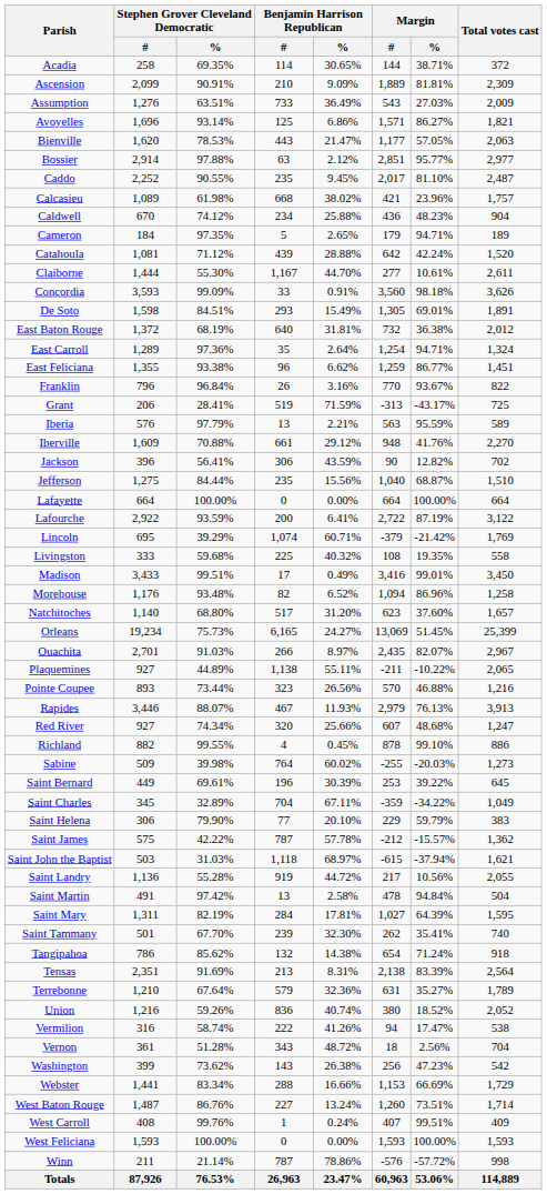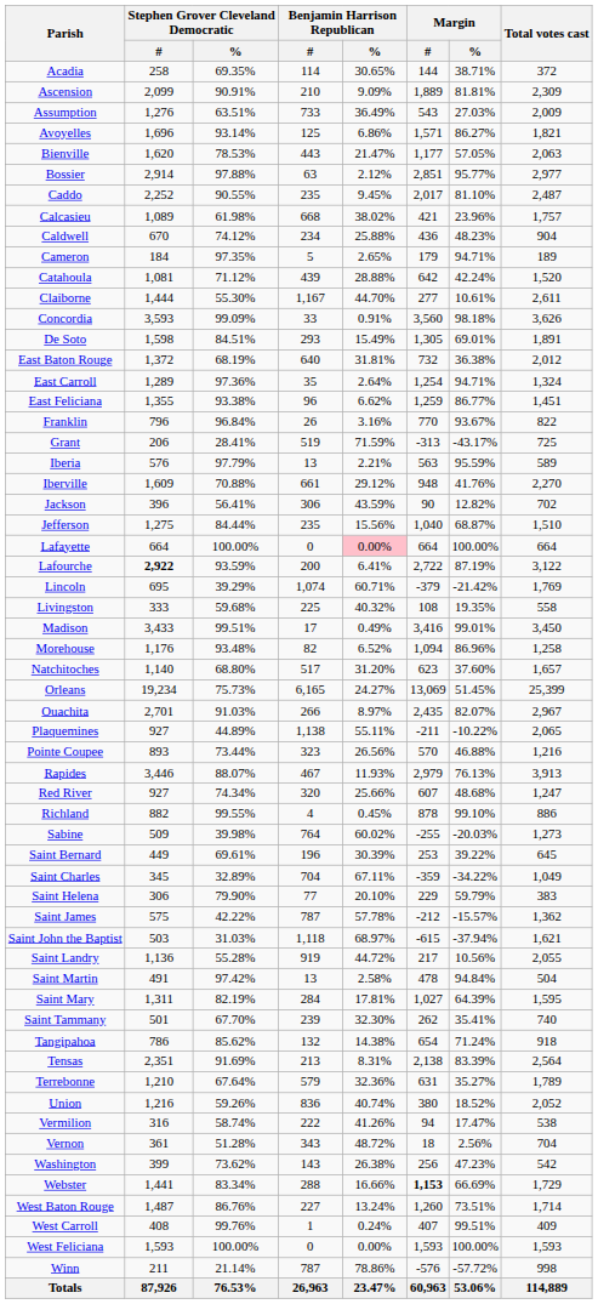Lafayette | Benjamin Harrison Republican / %: no background -> pink background
Lafourche | Stephen Grover Cleveland Democratic / #: normal -> bold
Webster | Margin / #: normal -> bold
